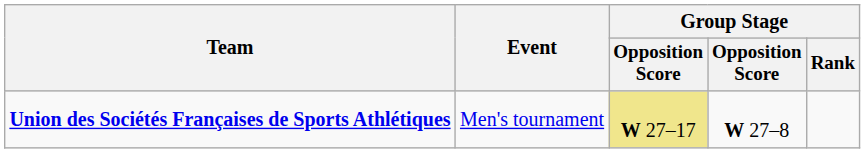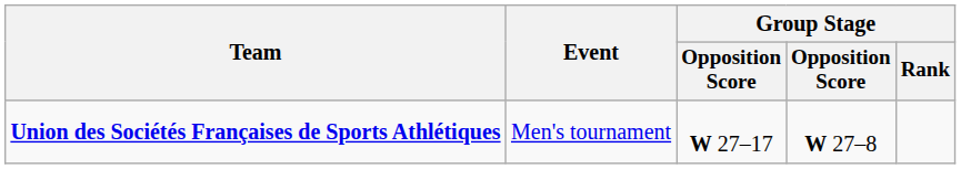Union des Sociétés Françaises de Sports Athlétiques | column 3: khaki background -> no background
